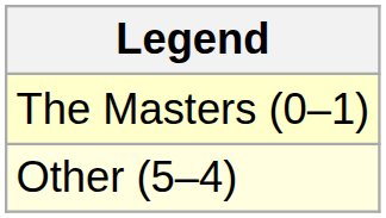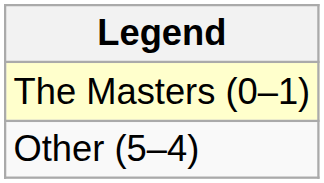row 3 | column 1: lightyellow background -> no background
